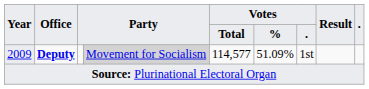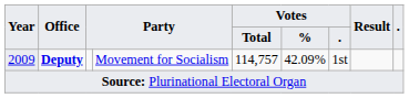2009 | column 4: lightgrey background -> no background
2009 | Votes / Total: 114,577 -> 114,757
2009 | Votes / %: 51.09% -> 42.09%
